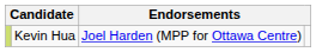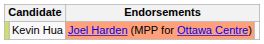Kevin Hua | column 3: no background -> lightsalmon background
